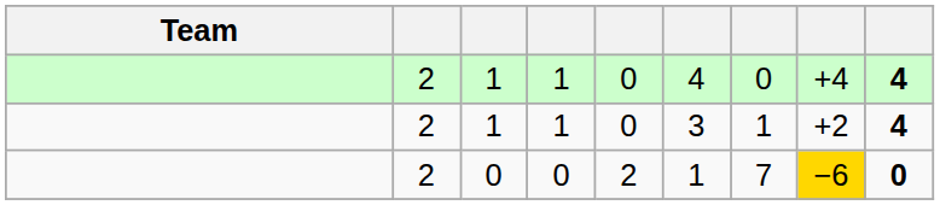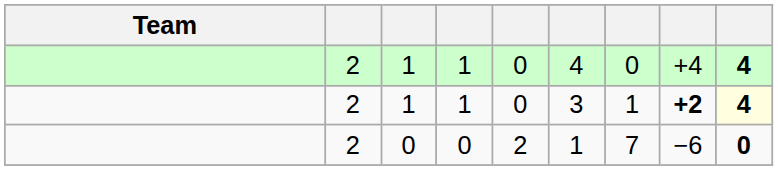row 3 | column 8: normal -> bold
row 3 | column 9: no background -> lightyellow background
row 4 | column 8: gold background -> no background
